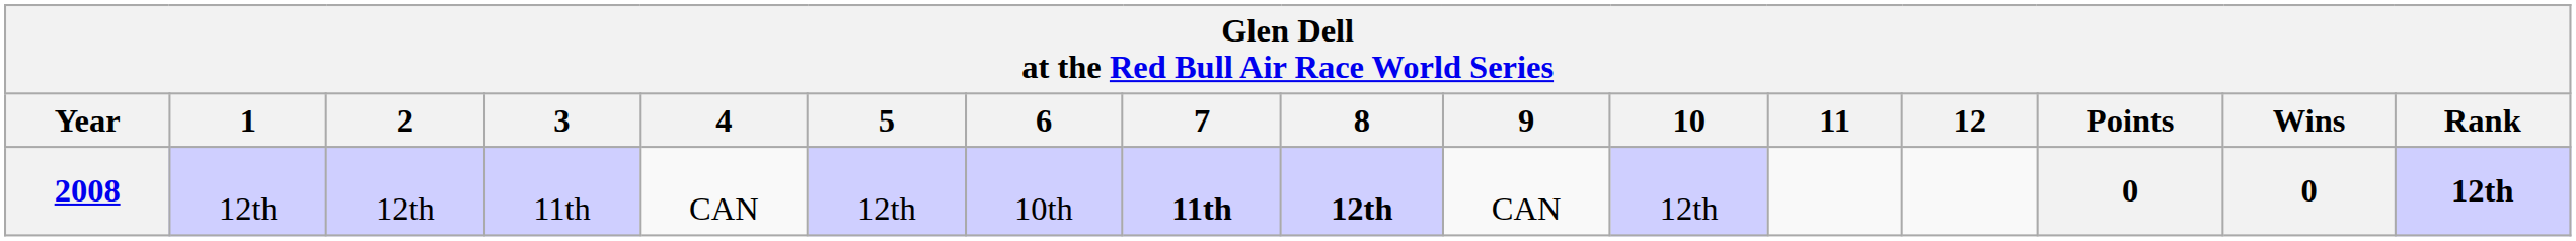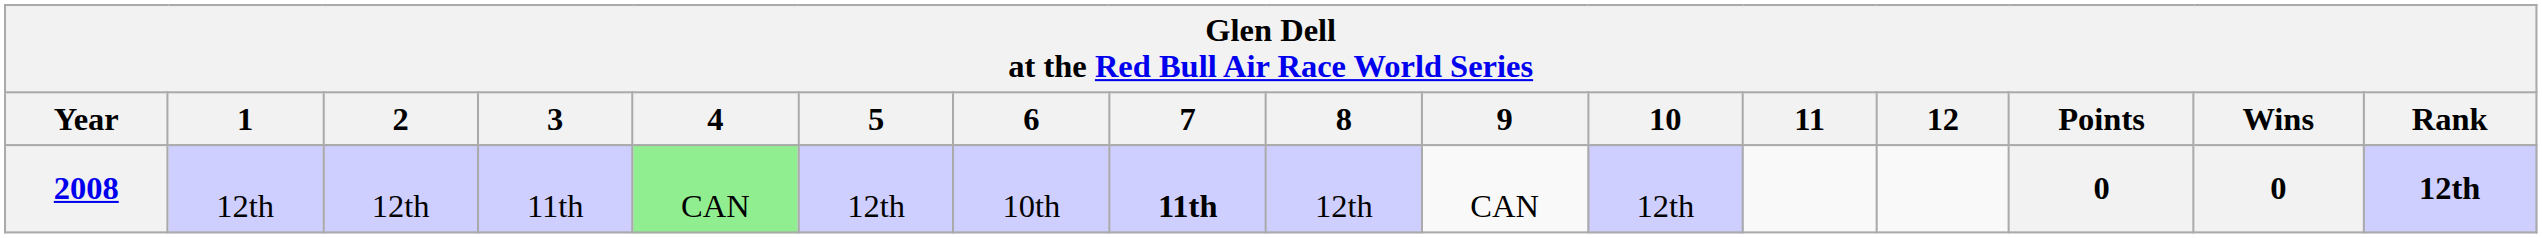2008 | 4: no background -> lightgreen background
2008 | 8: bold -> normal
